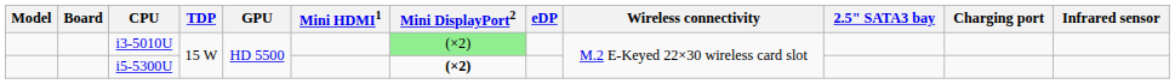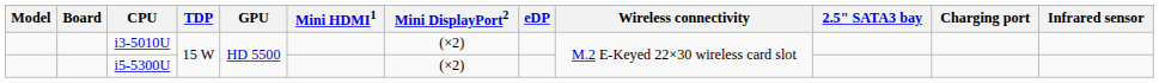i3-5010U | Mini DisplayPort2: lightgreen background -> no background
i5-5300U | Mini DisplayPort2: bold -> normal
